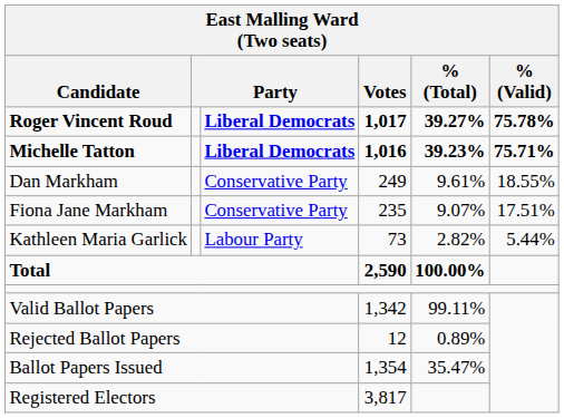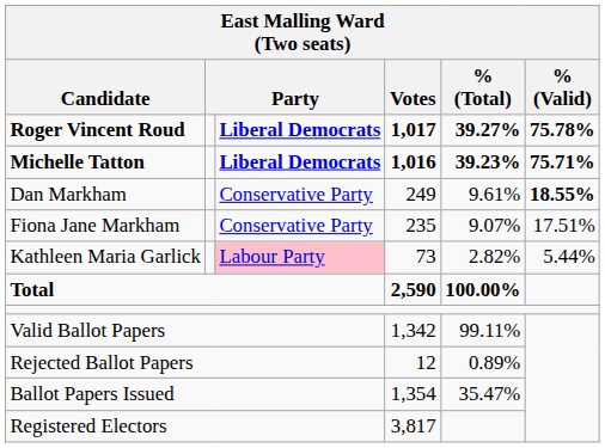Dan Markham | % (Valid): normal -> bold
Kathleen Maria Garlick | column 3: no background -> pink background
